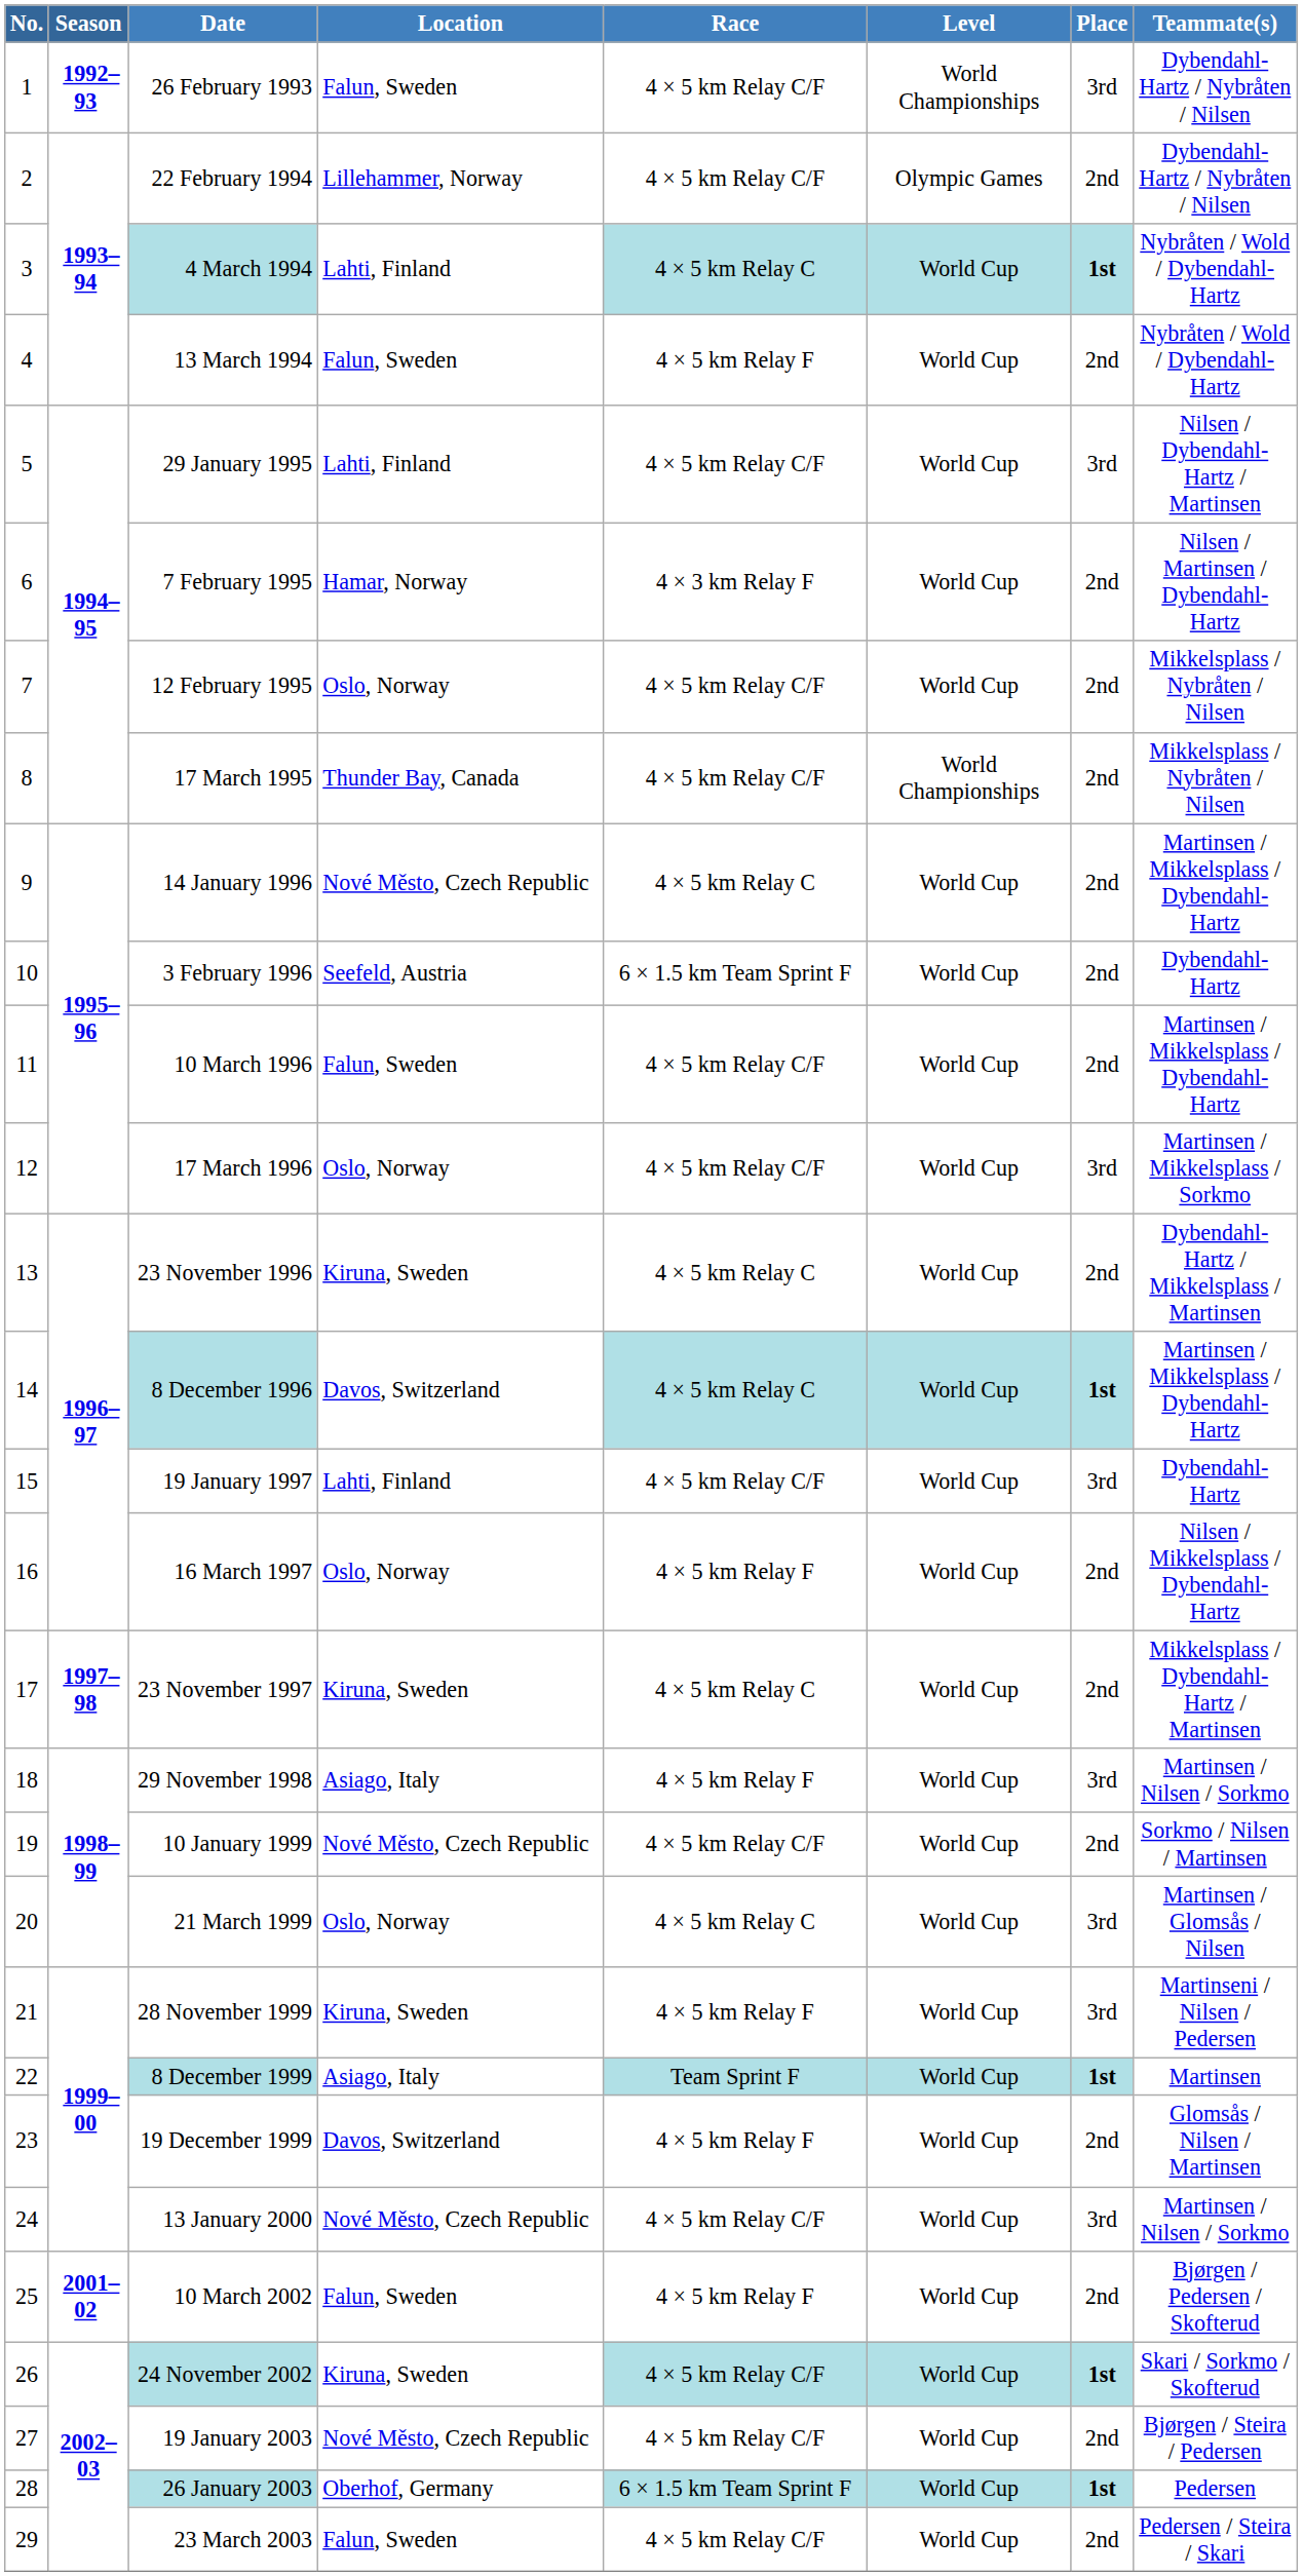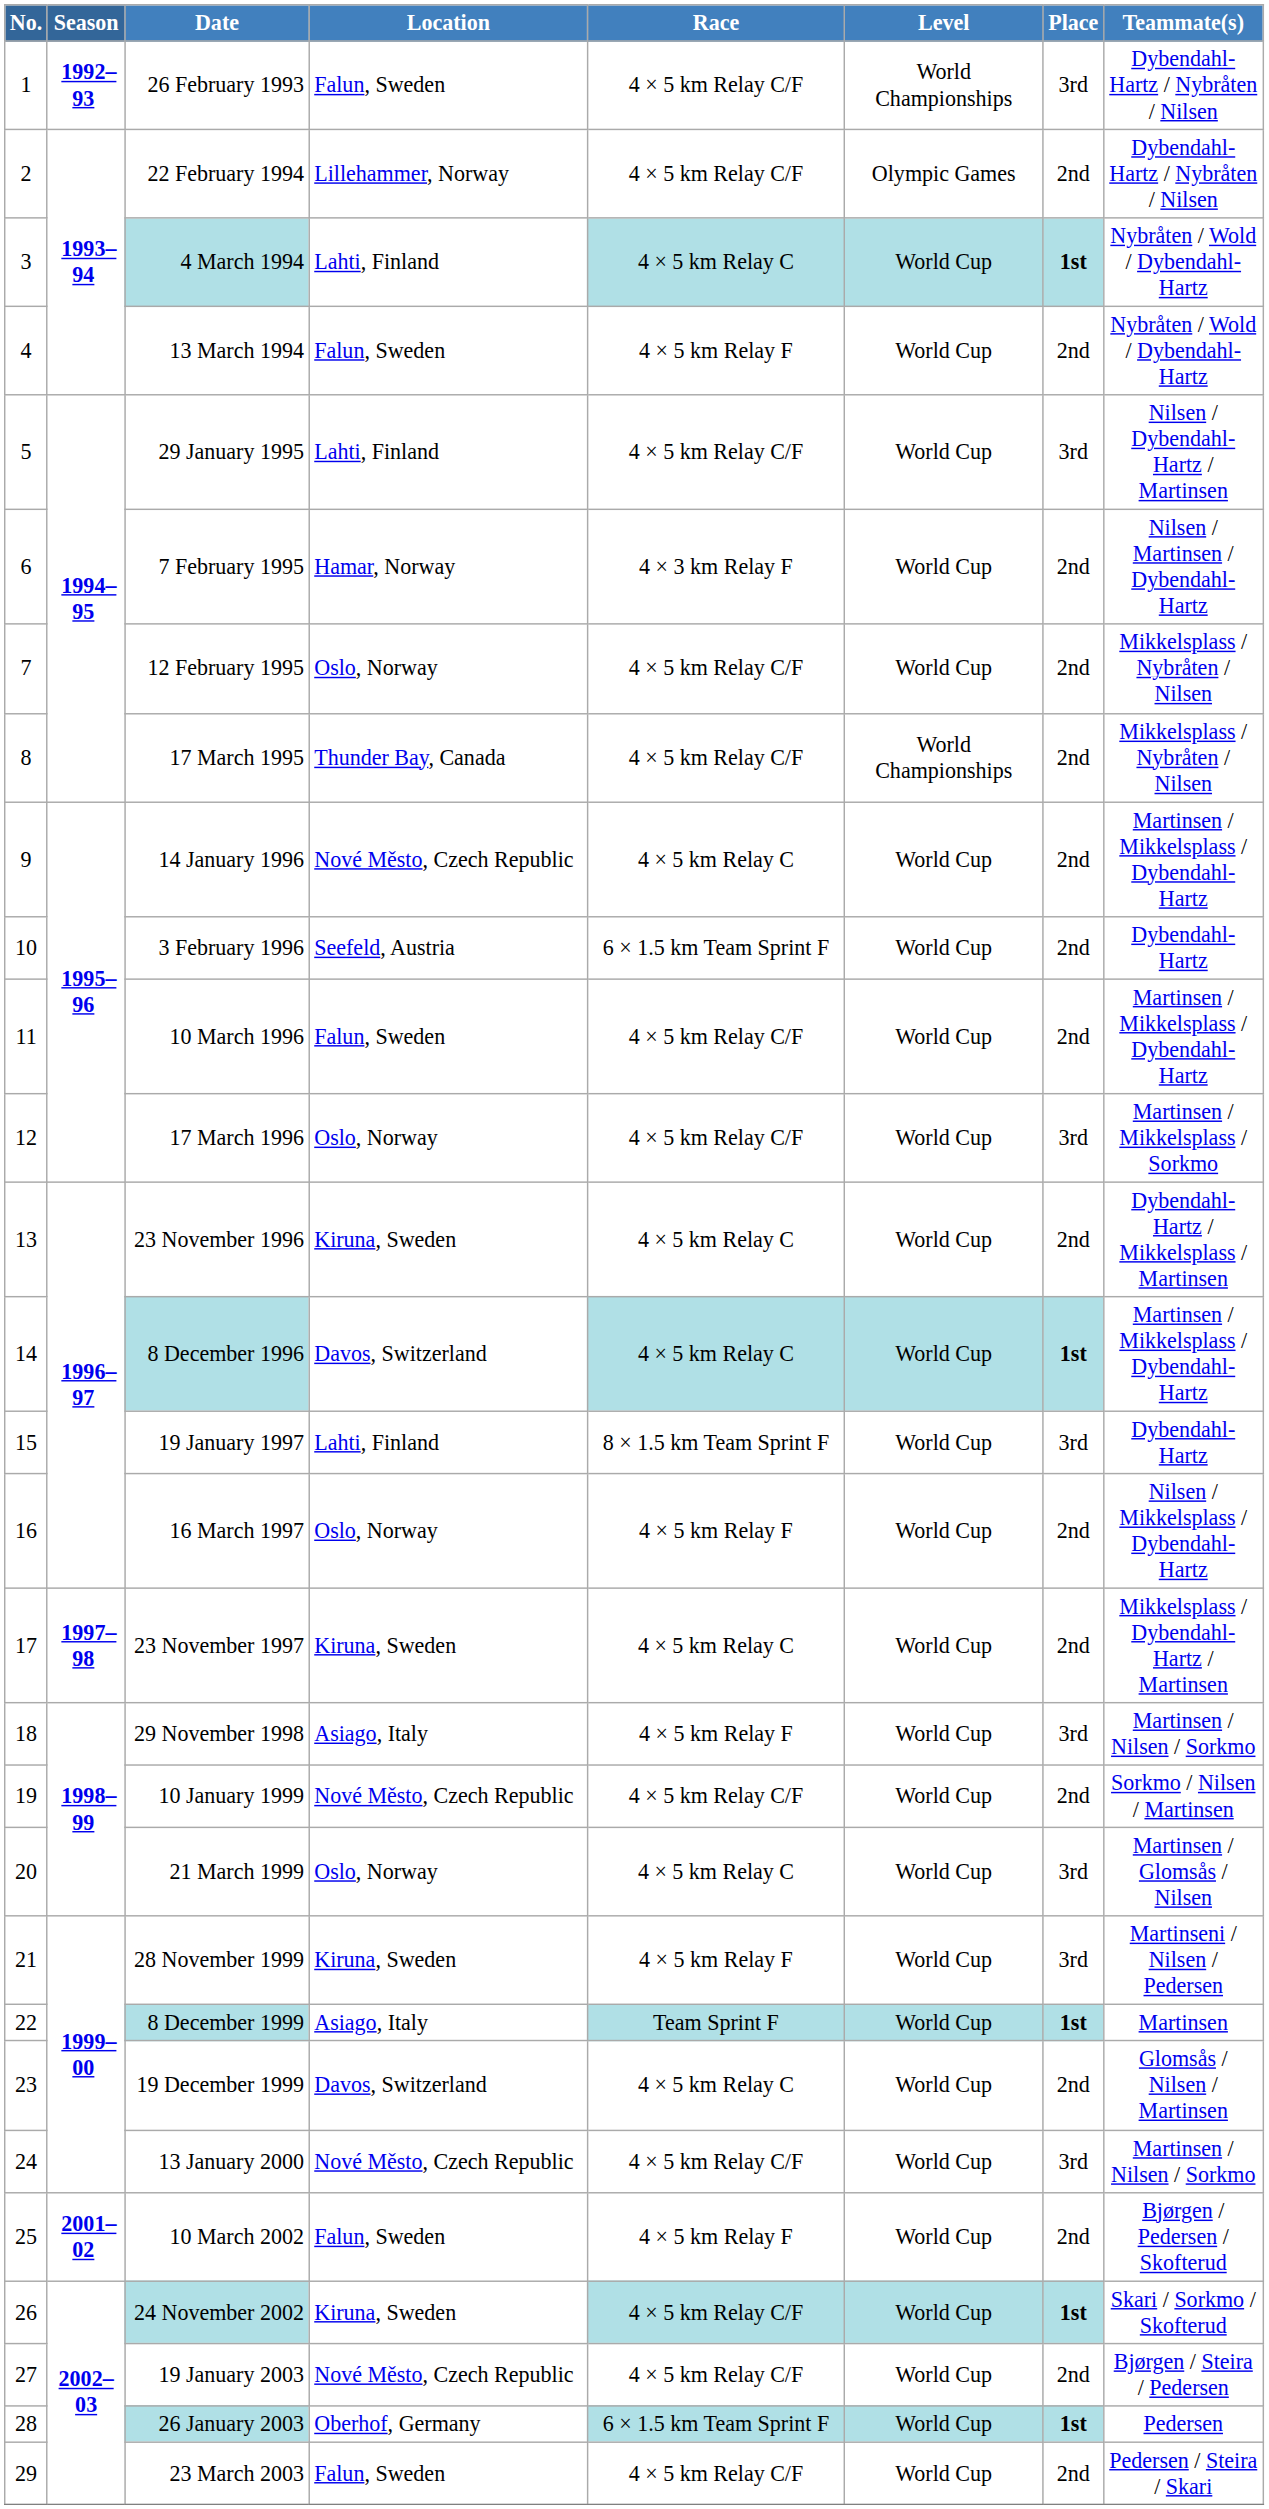19 January 1997 | Race: 4 × 5 km Relay C/F -> 8 × 1.5 km Team Sprint F
19 December 1999 | Race: 4 × 5 km Relay F -> 4 × 5 km Relay C
